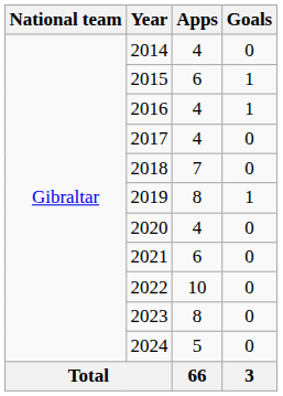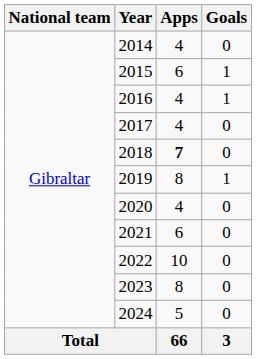2018 | Apps: normal -> bold
